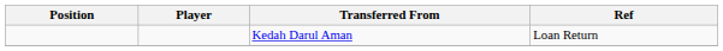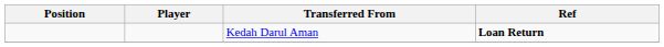Kedah Darul Aman | Ref: normal -> bold
